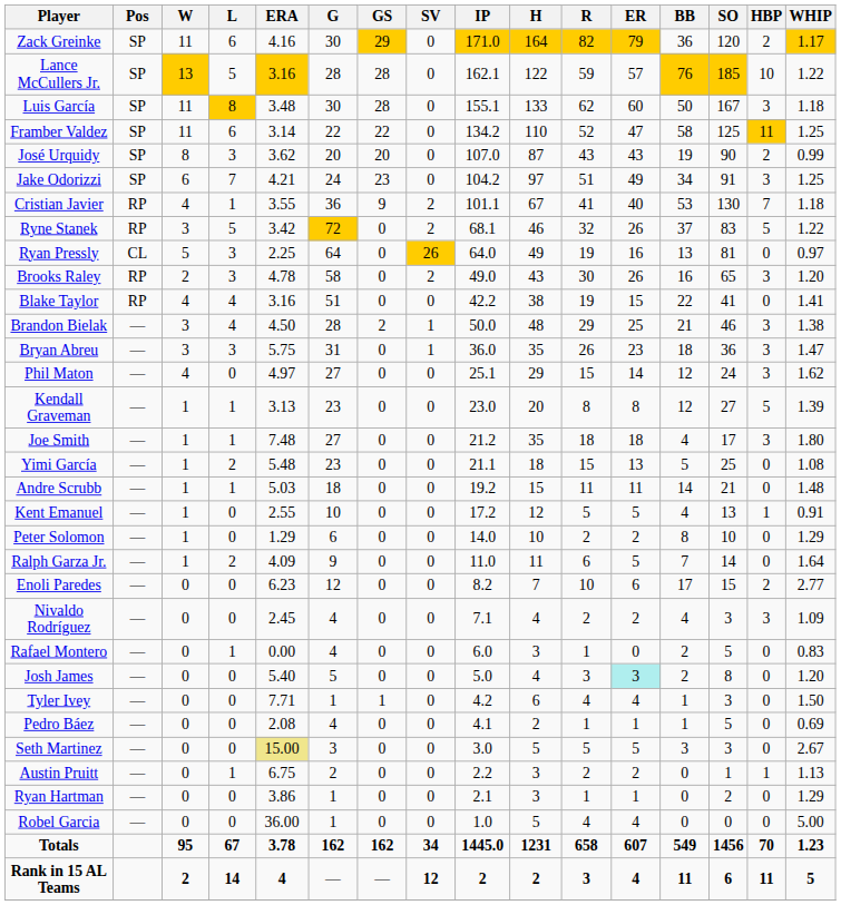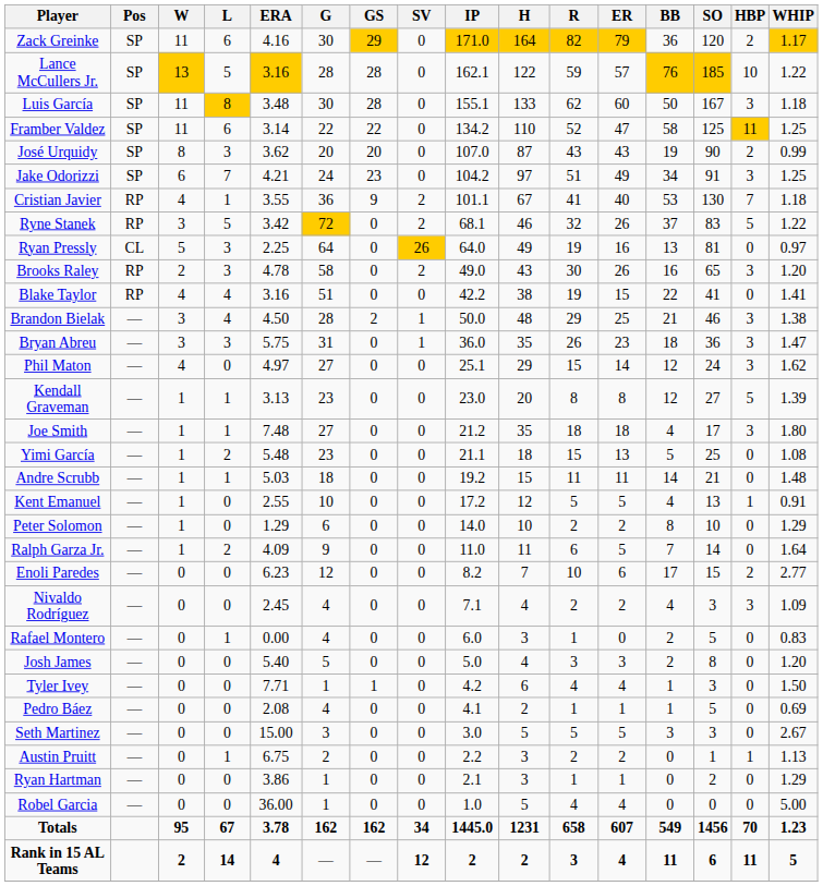Josh James | ER: paleturquoise background -> no background
Seth Martinez | ERA: khaki background -> no background
